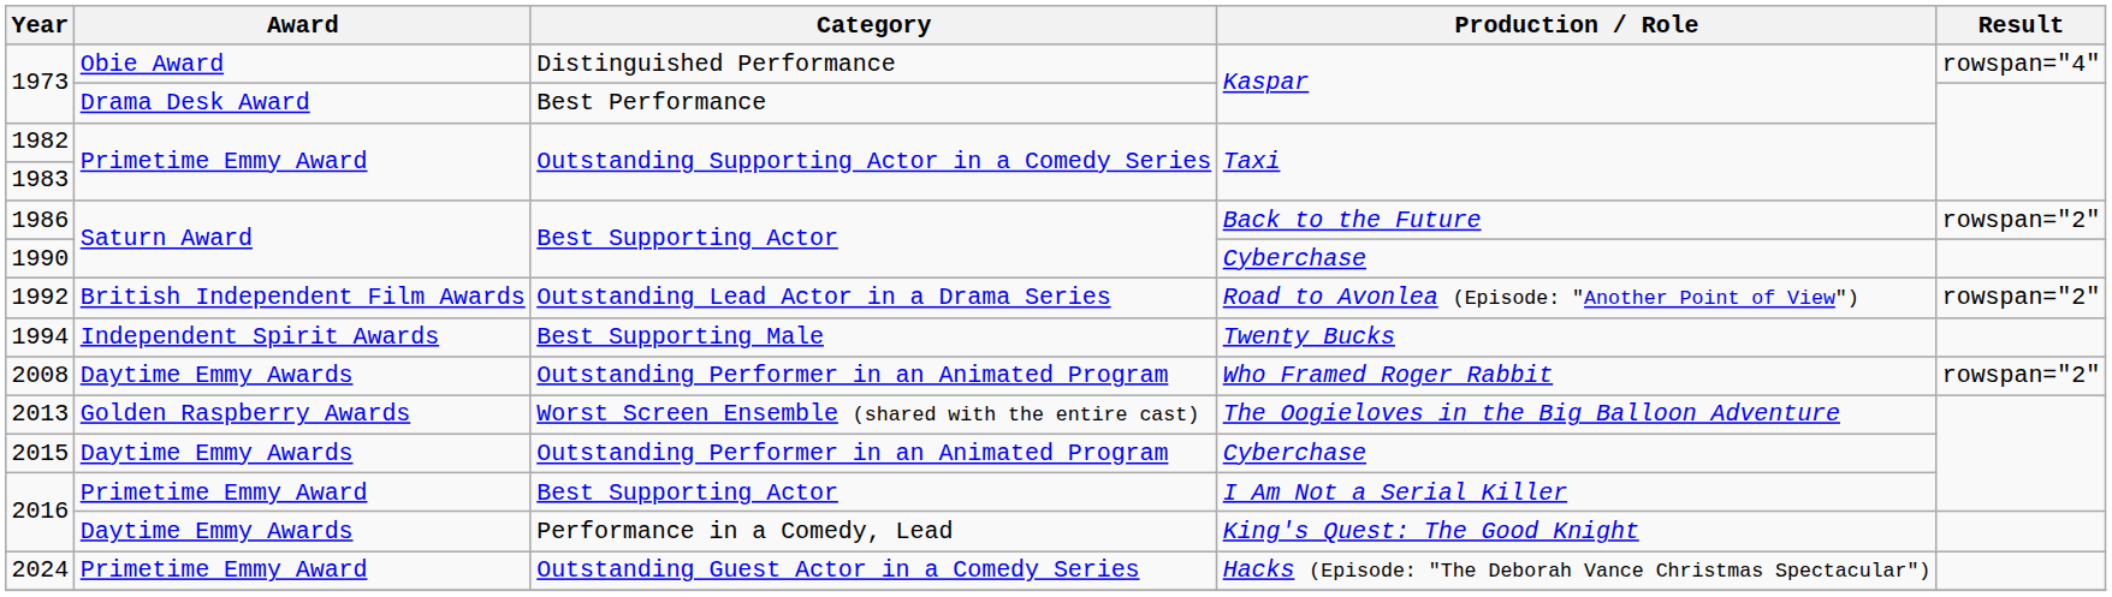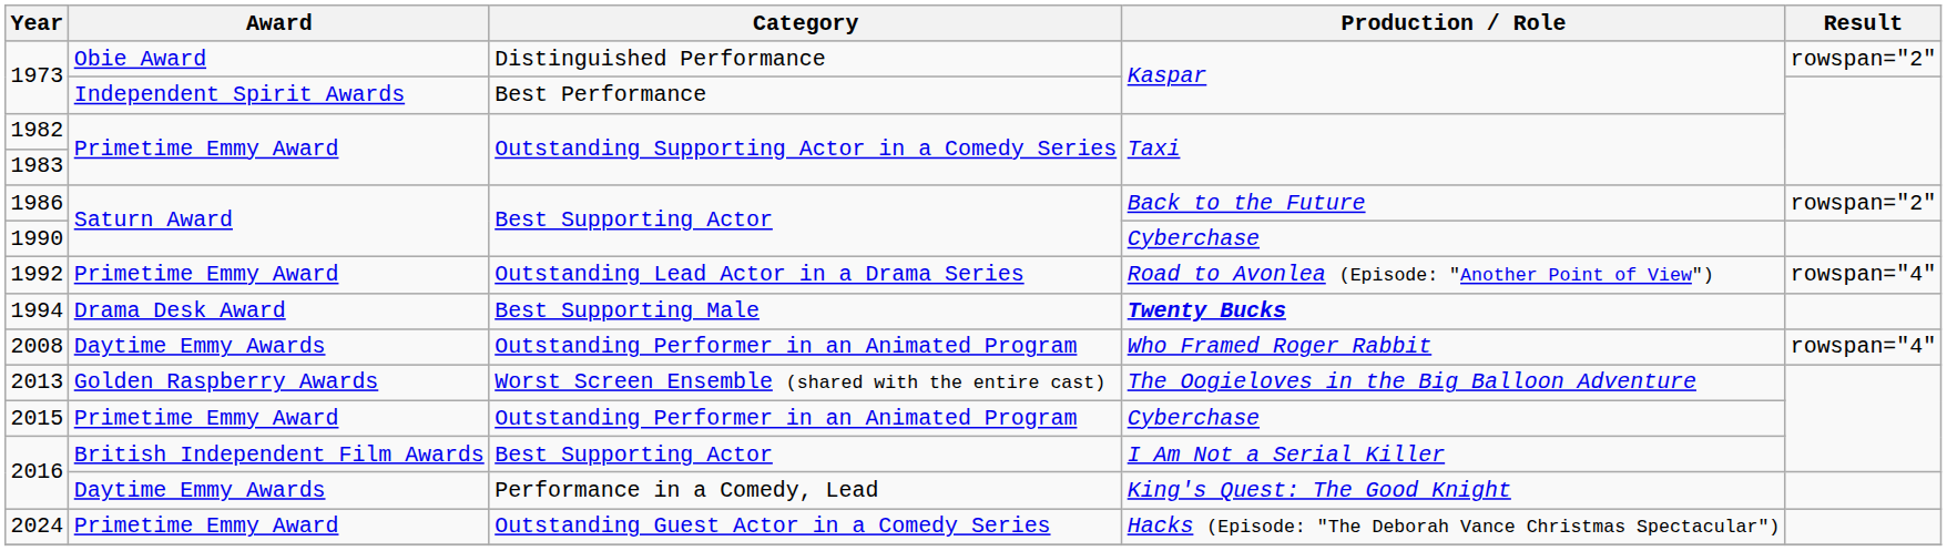1973 / Distinguished Performance | Result: rowspan="4" -> rowspan="2"
1973 / Best Performance | Award: Drama Desk Award -> Independent Spirit Awards
1992 | Award: British Independent Film Awards -> Primetime Emmy Award
1992 | Result: rowspan="2" -> rowspan="4"
1994 | Award: Independent Spirit Awards -> Drama Desk Award
1994 | Production / Role: normal -> bold
2008 | Result: rowspan="2" -> rowspan="4"
2015 | Award: Daytime Emmy Awards -> Primetime Emmy Award
2016 / Best Supporting Actor | Award: Primetime Emmy Award -> British Independent Film Awards
